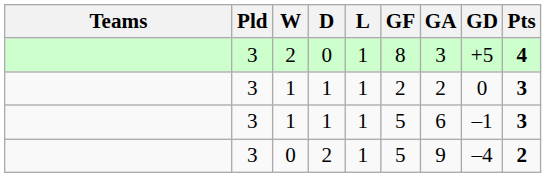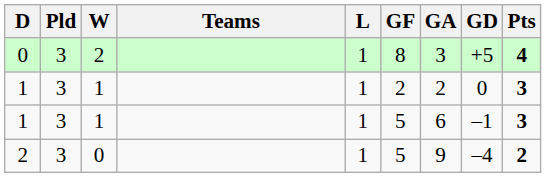columns swapped: Teams <-> D
